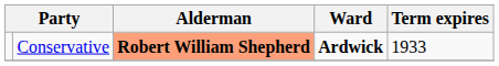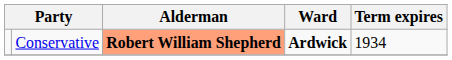Conservative | Term expires: 1933 -> 1934
